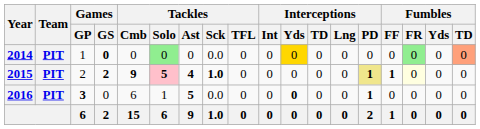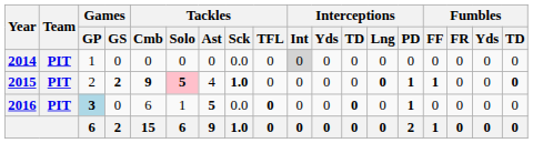2014 | Games / GS: bold -> normal
2014 | Tackles / Solo: lightgreen background -> no background
2014 | Interceptions / Int: no background -> lightgrey background
2014 | Interceptions / Yds: gold background -> no background
2014 | Fumbles / FR: lightgreen background -> no background
2014 | Fumbles / TD: lightsalmon background -> no background
2015 | Tackles / Ast: bold -> normal
2015 | Interceptions / Lng: normal -> bold
2015 | Interceptions / PD: khaki background -> no background
2015 | Fumbles / FR: lightyellow background -> no background
2015 | Fumbles / TD: normal -> bold
2016 | Games / GP: no background -> lightblue background
2016 | Tackles / TFL: normal -> bold
2016 | Interceptions / Yds: bold -> normal
2016 | Interceptions / TD: normal -> bold
